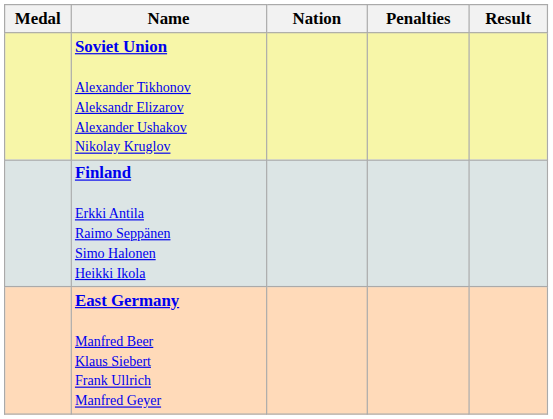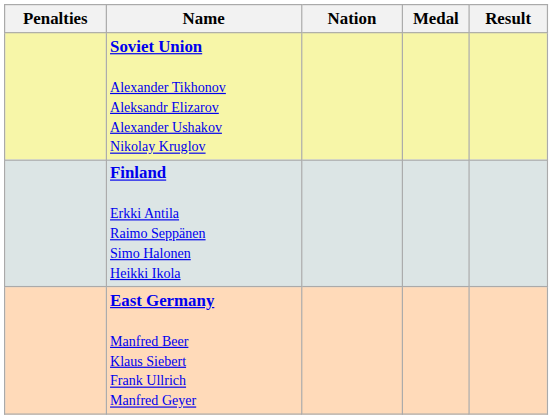columns swapped: Medal <-> Penalties
